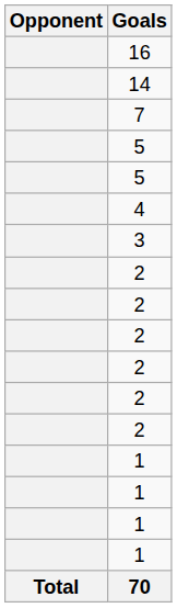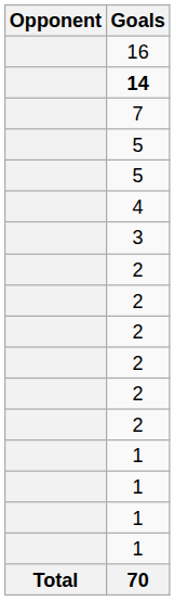row 3 | Goals: normal -> bold
